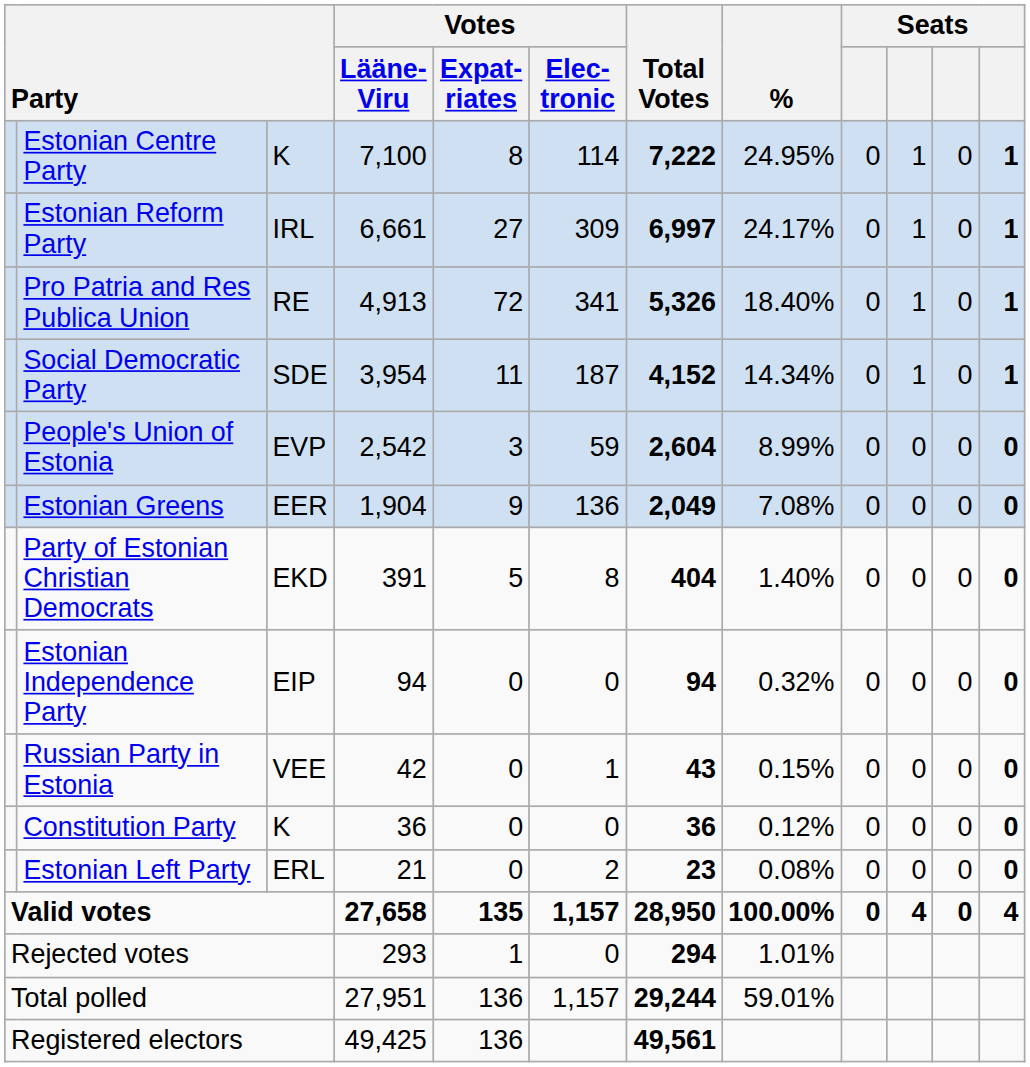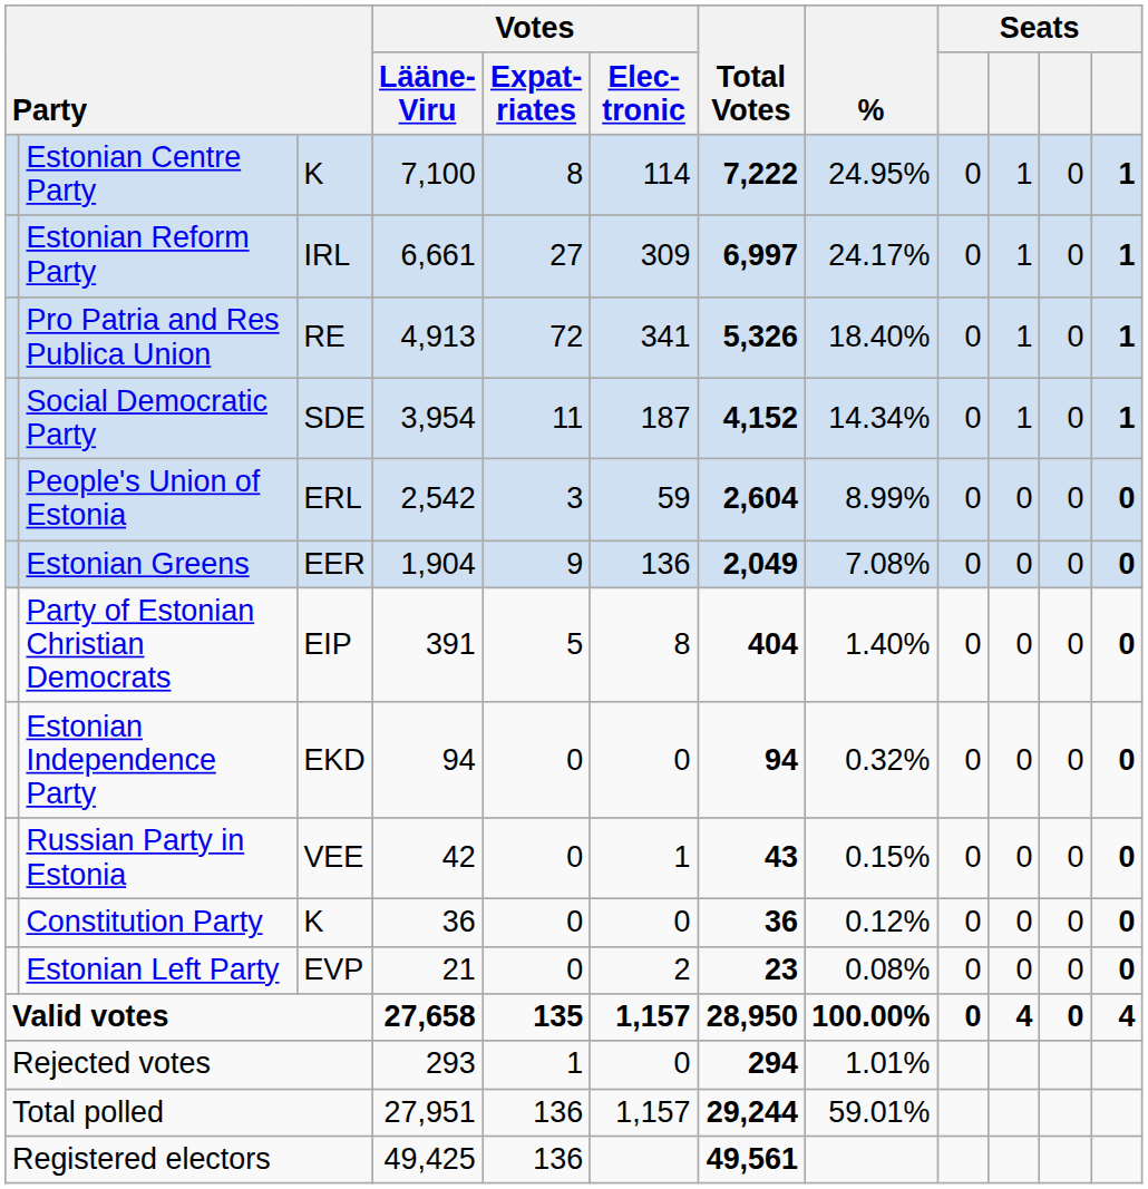People's Union of Estonia | column 3: EVP -> ERL
Party of Estonian Christian Democrats | column 3: EKD -> EIP
Estonian Independence Party | column 3: EIP -> EKD
Estonian Left Party | column 3: ERL -> EVP
